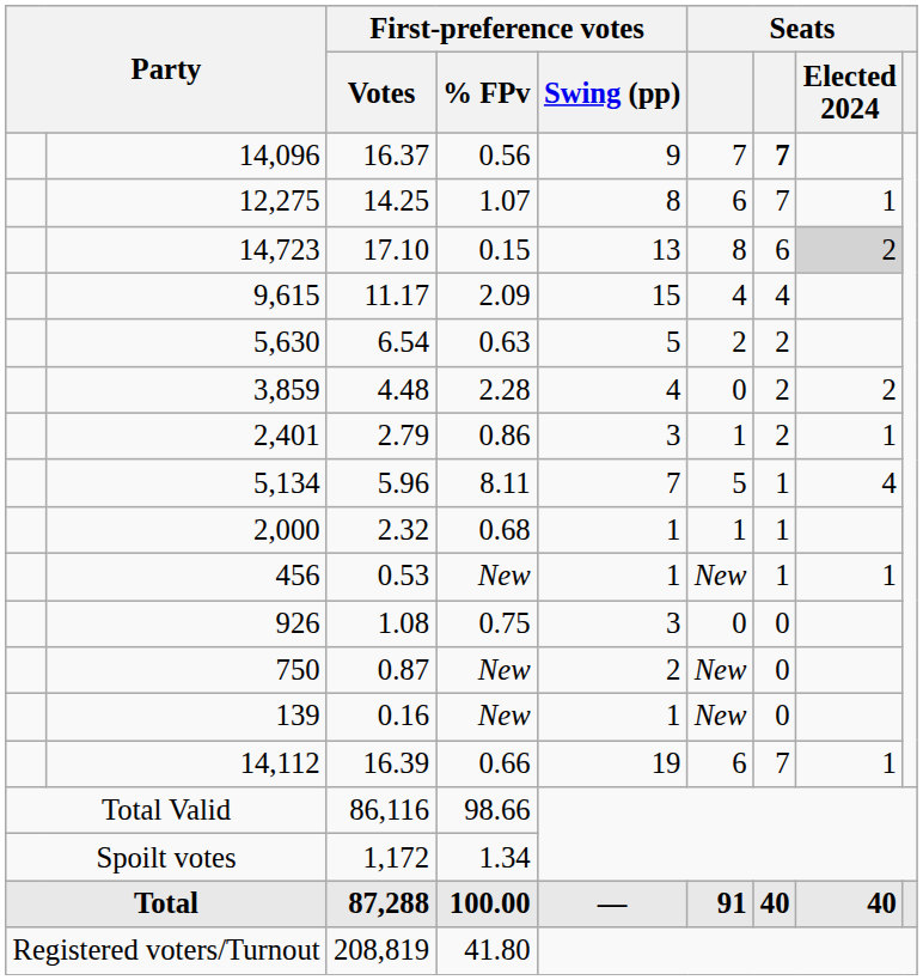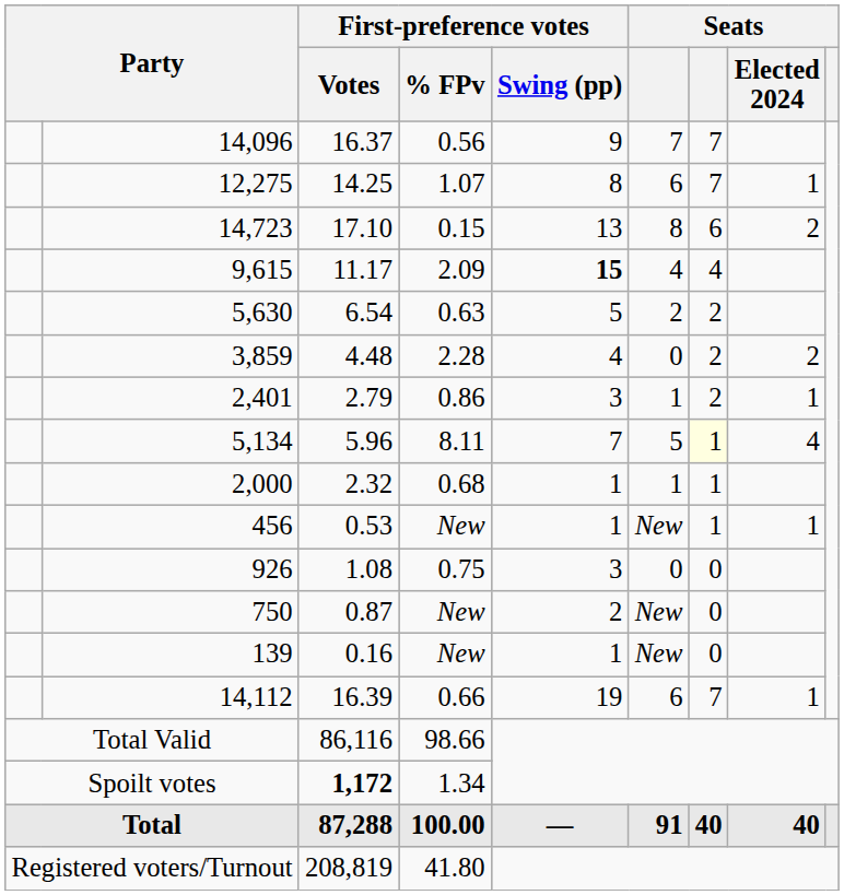14,096 | column 7: bold -> normal
14,723 | Seats / Elected 2024: lightgrey background -> no background
9,615 | First-preference votes / Swing (pp): normal -> bold
5,134 | column 7: no background -> lightyellow background
Spoilt votes | First-preference votes / Votes: normal -> bold
